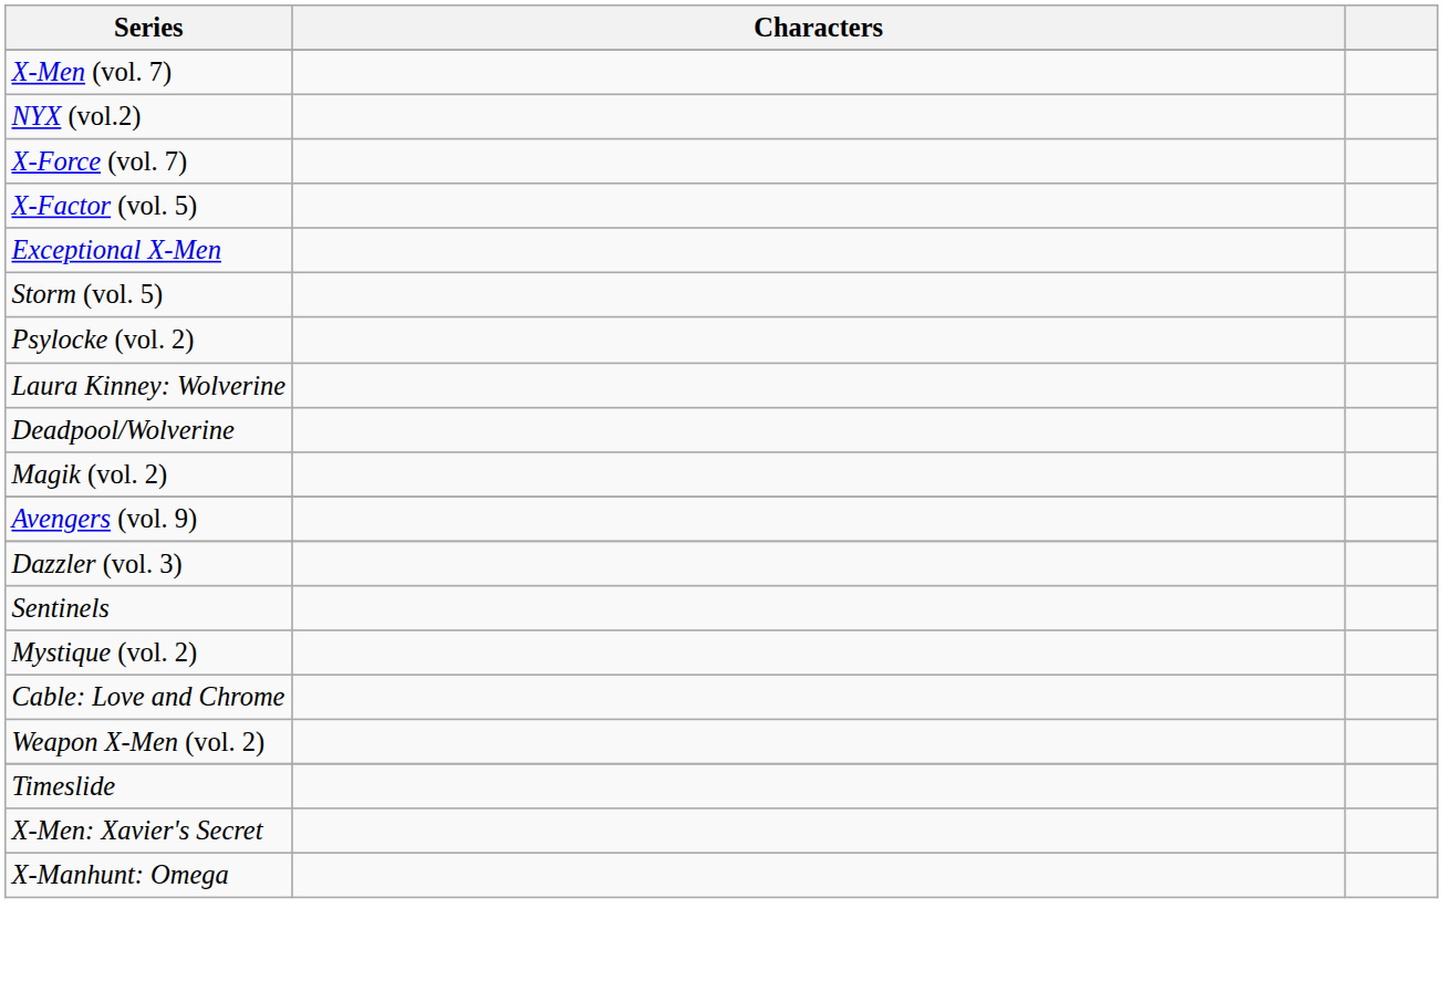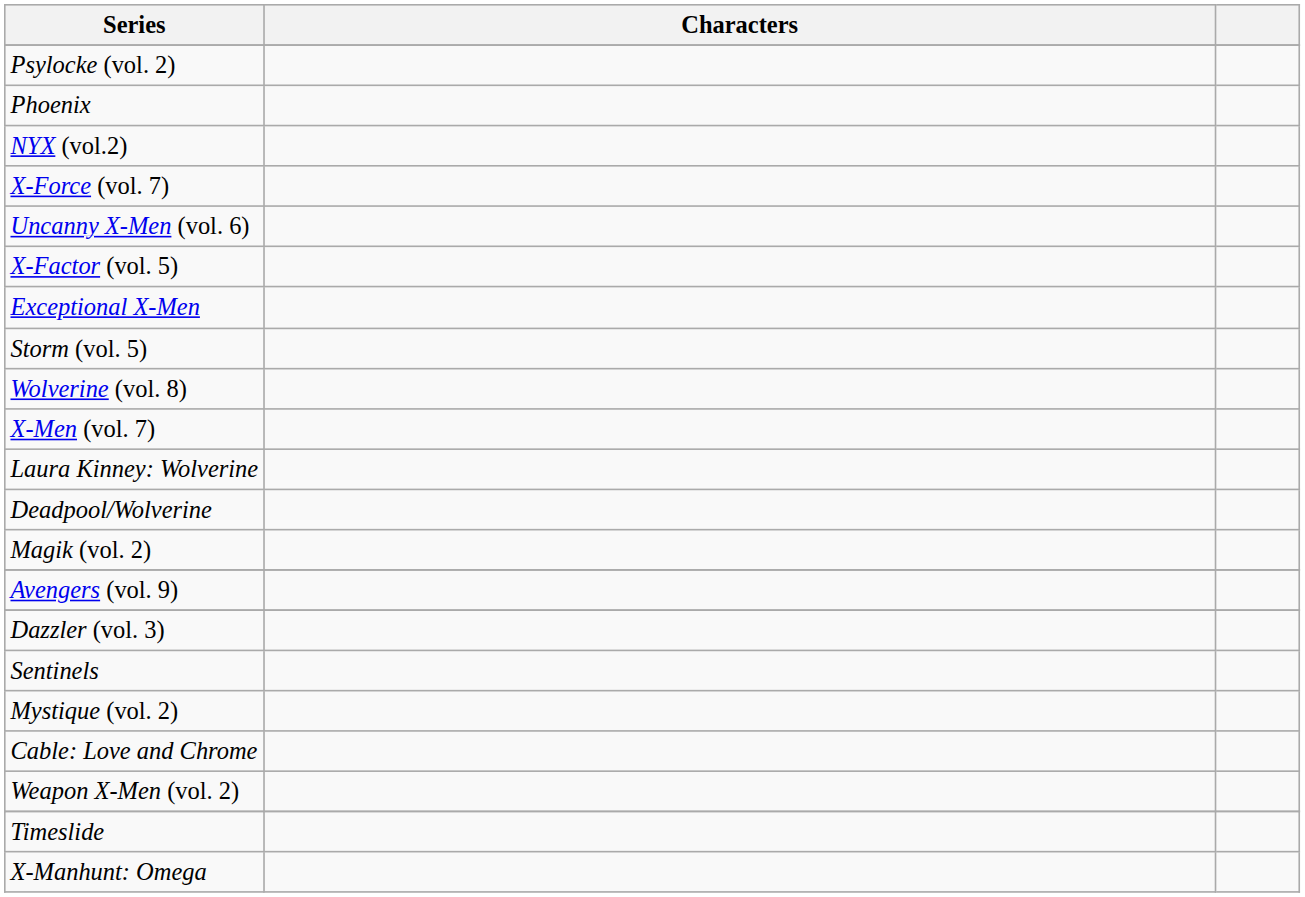rows swapped: X-Men (vol. 7) <-> Psylocke (vol. 2)
+ row: Phoenix
+ row: Uncanny X-Men (vol. 6)
+ row: Wolverine (vol. 8)
- row: X-Men: Xavier's Secret
